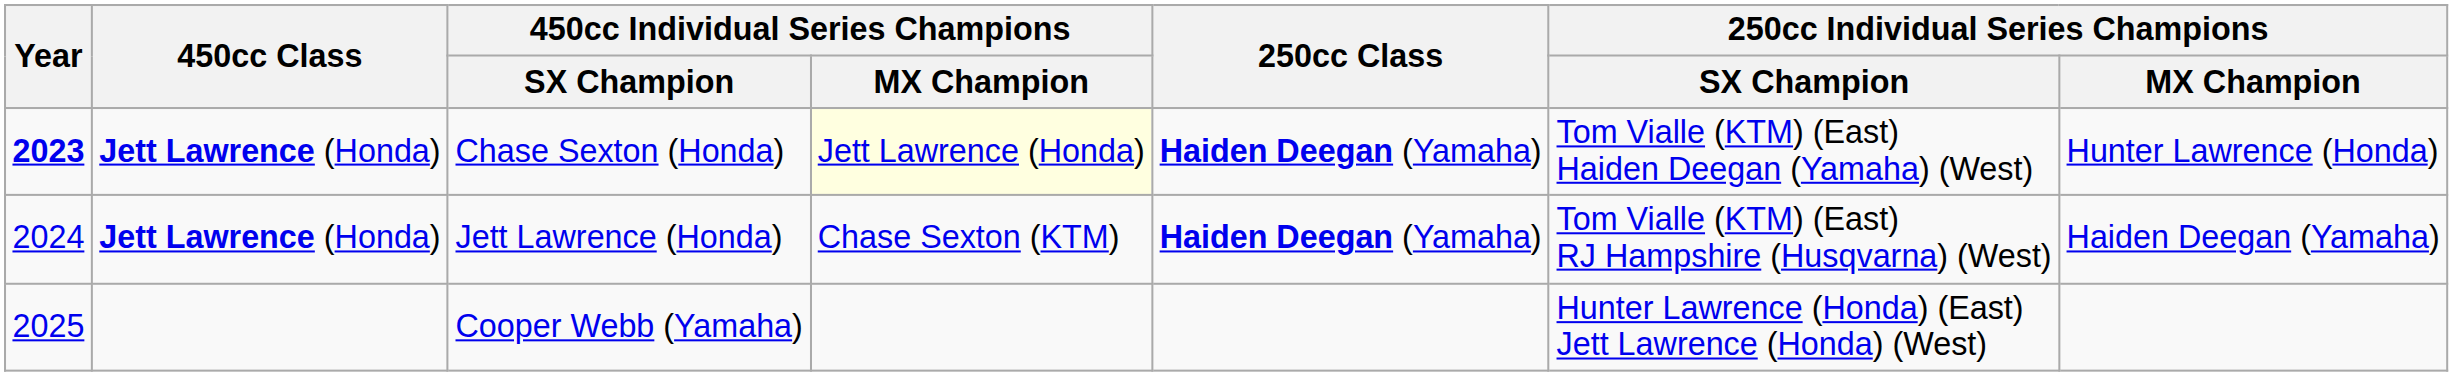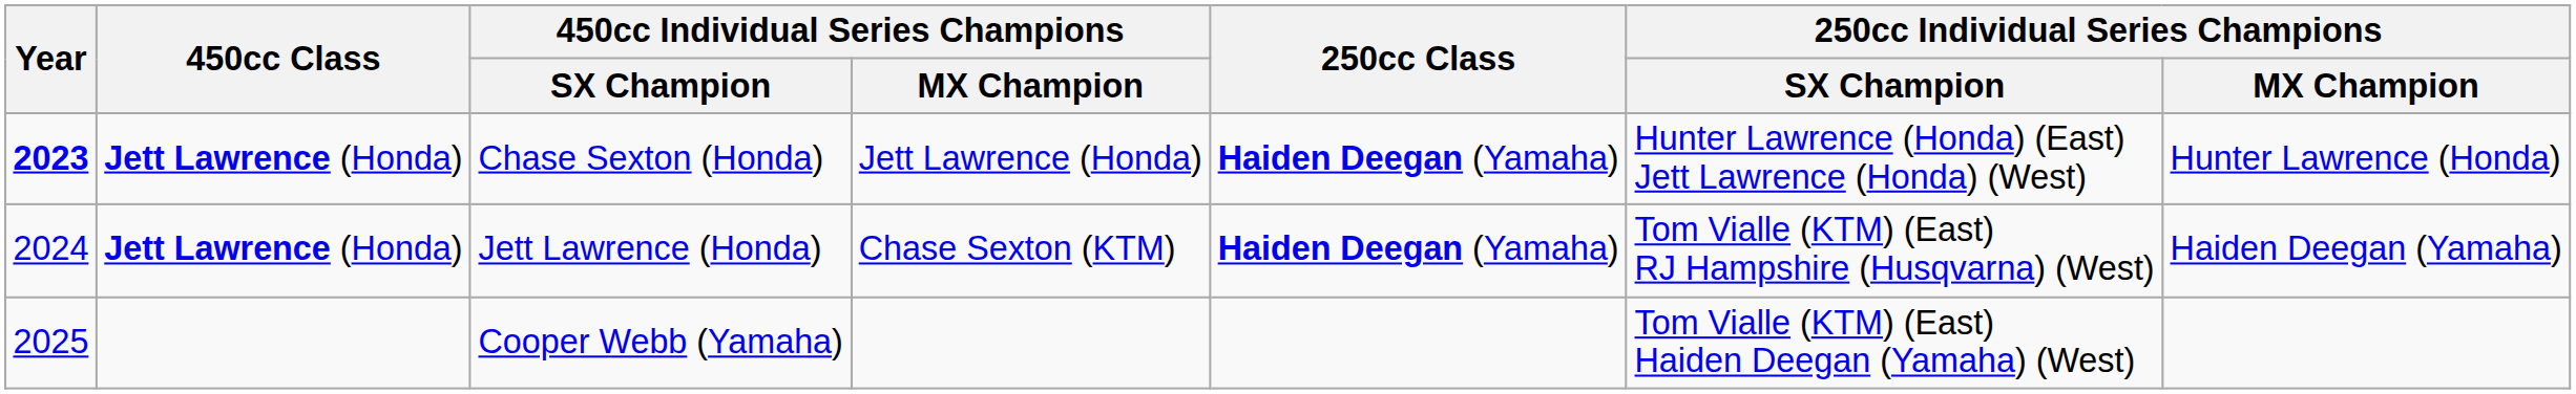Chase Sexton (Honda) | 450cc Individual Series Champions / MX Champion: lightyellow background -> no background
Chase Sexton (Honda) | 250cc Individual Series Champions / SX Champion: Tom Vialle (KTM) (East) Haiden Deegan (Yamaha) (West) -> Hunter Lawrence (Honda) (East) Jett Lawrence (Honda) (West)
Cooper Webb (Yamaha) | 250cc Individual Series Champions / SX Champion: Hunter Lawrence (Honda) (East) Jett Lawrence (Honda) (West) -> Tom Vialle (KTM) (East) Haiden Deegan (Yamaha) (West)
